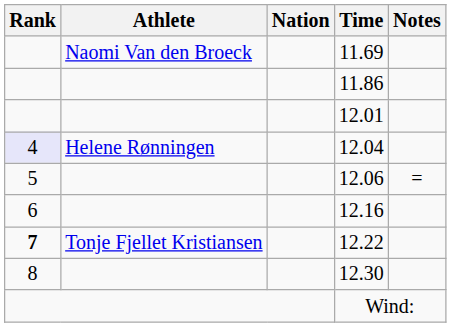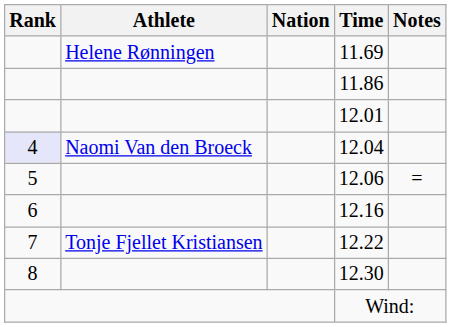11.69 | Athlete: Naomi Van den Broeck -> Helene Rønningen
12.04 | Athlete: Helene Rønningen -> Naomi Van den Broeck
12.22 | Rank: bold -> normal
